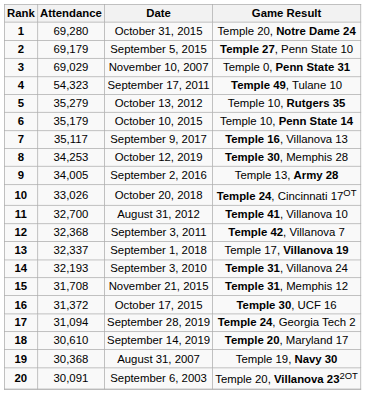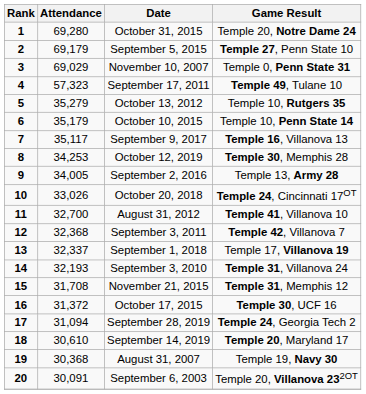September 17, 2011 | Attendance: 54,323 -> 57,323
